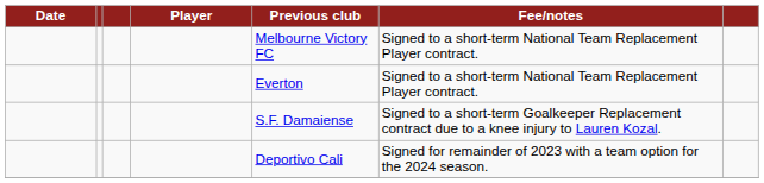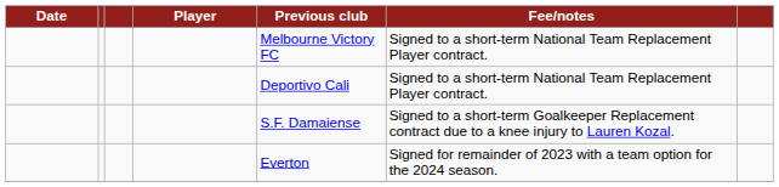row 3 | Previous club: Everton -> Deportivo Cali
row 5 | Previous club: Deportivo Cali -> Everton
